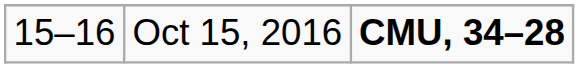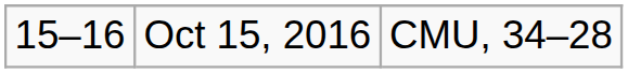Oct 15, 2016 | column 3: bold -> normal
